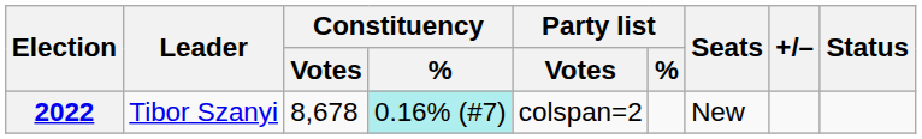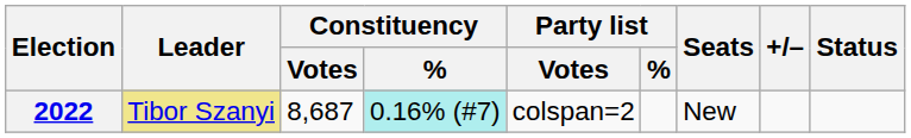2022 | Leader: no background -> khaki background
2022 | Constituency / Votes: 8,678 -> 8,687
